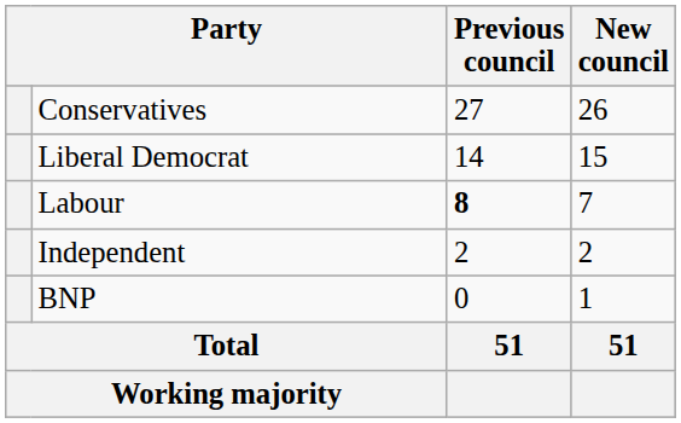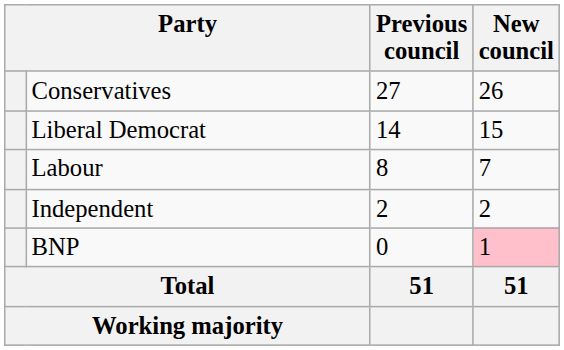Labour | Previous council: bold -> normal
BNP | New council: no background -> pink background
